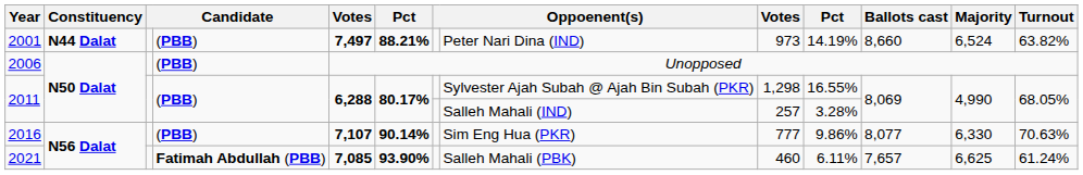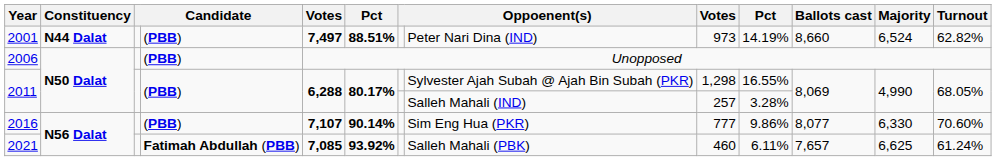2001 | column 6: 88.21% -> 88.51%
2001 | Turnout: 63.82% -> 62.82%
2016 | Turnout: 70.63% -> 70.60%
2021 | column 6: 93.90% -> 93.92%
